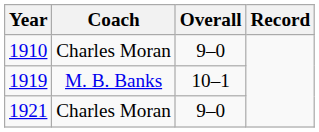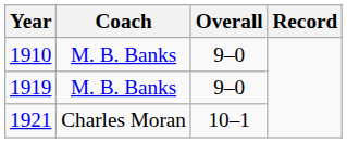1910 | Coach: Charles Moran -> M. B. Banks
1919 | Overall: 10–1 -> 9–0
1921 | Overall: 9–0 -> 10–1
